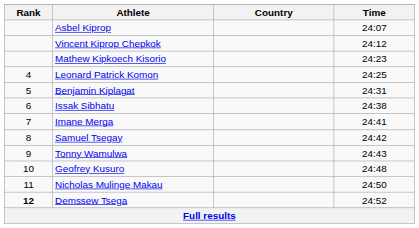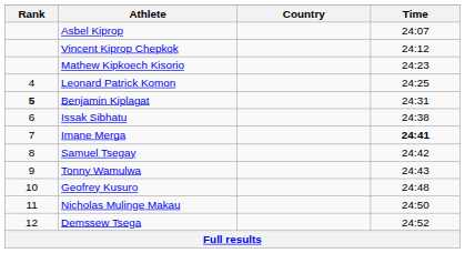Benjamin Kiplagat | Rank: normal -> bold
Imane Merga | Time: normal -> bold
Demssew Tsega | Rank: bold -> normal
